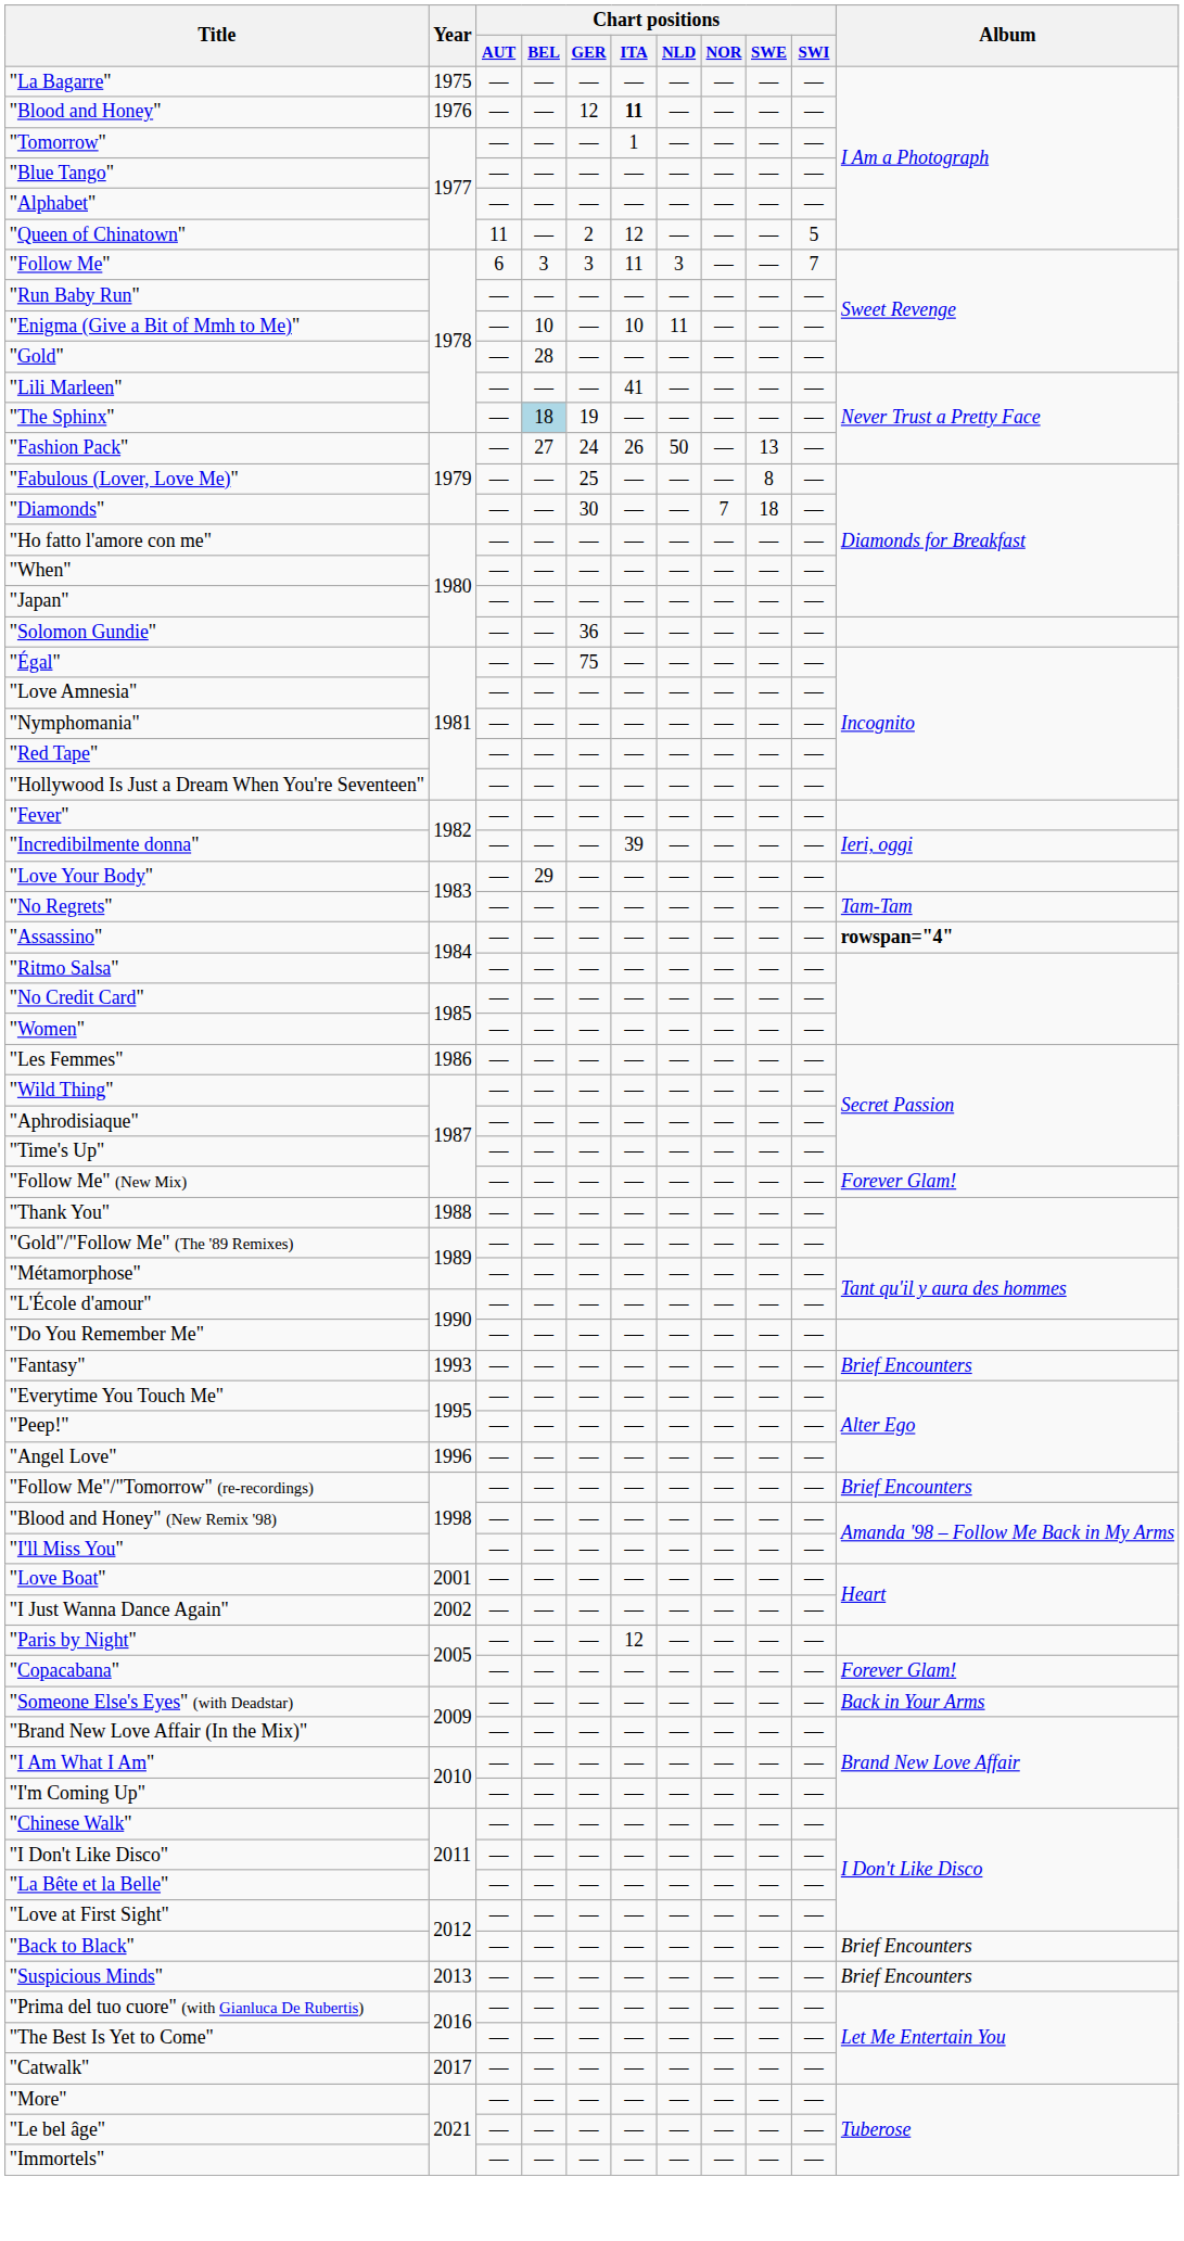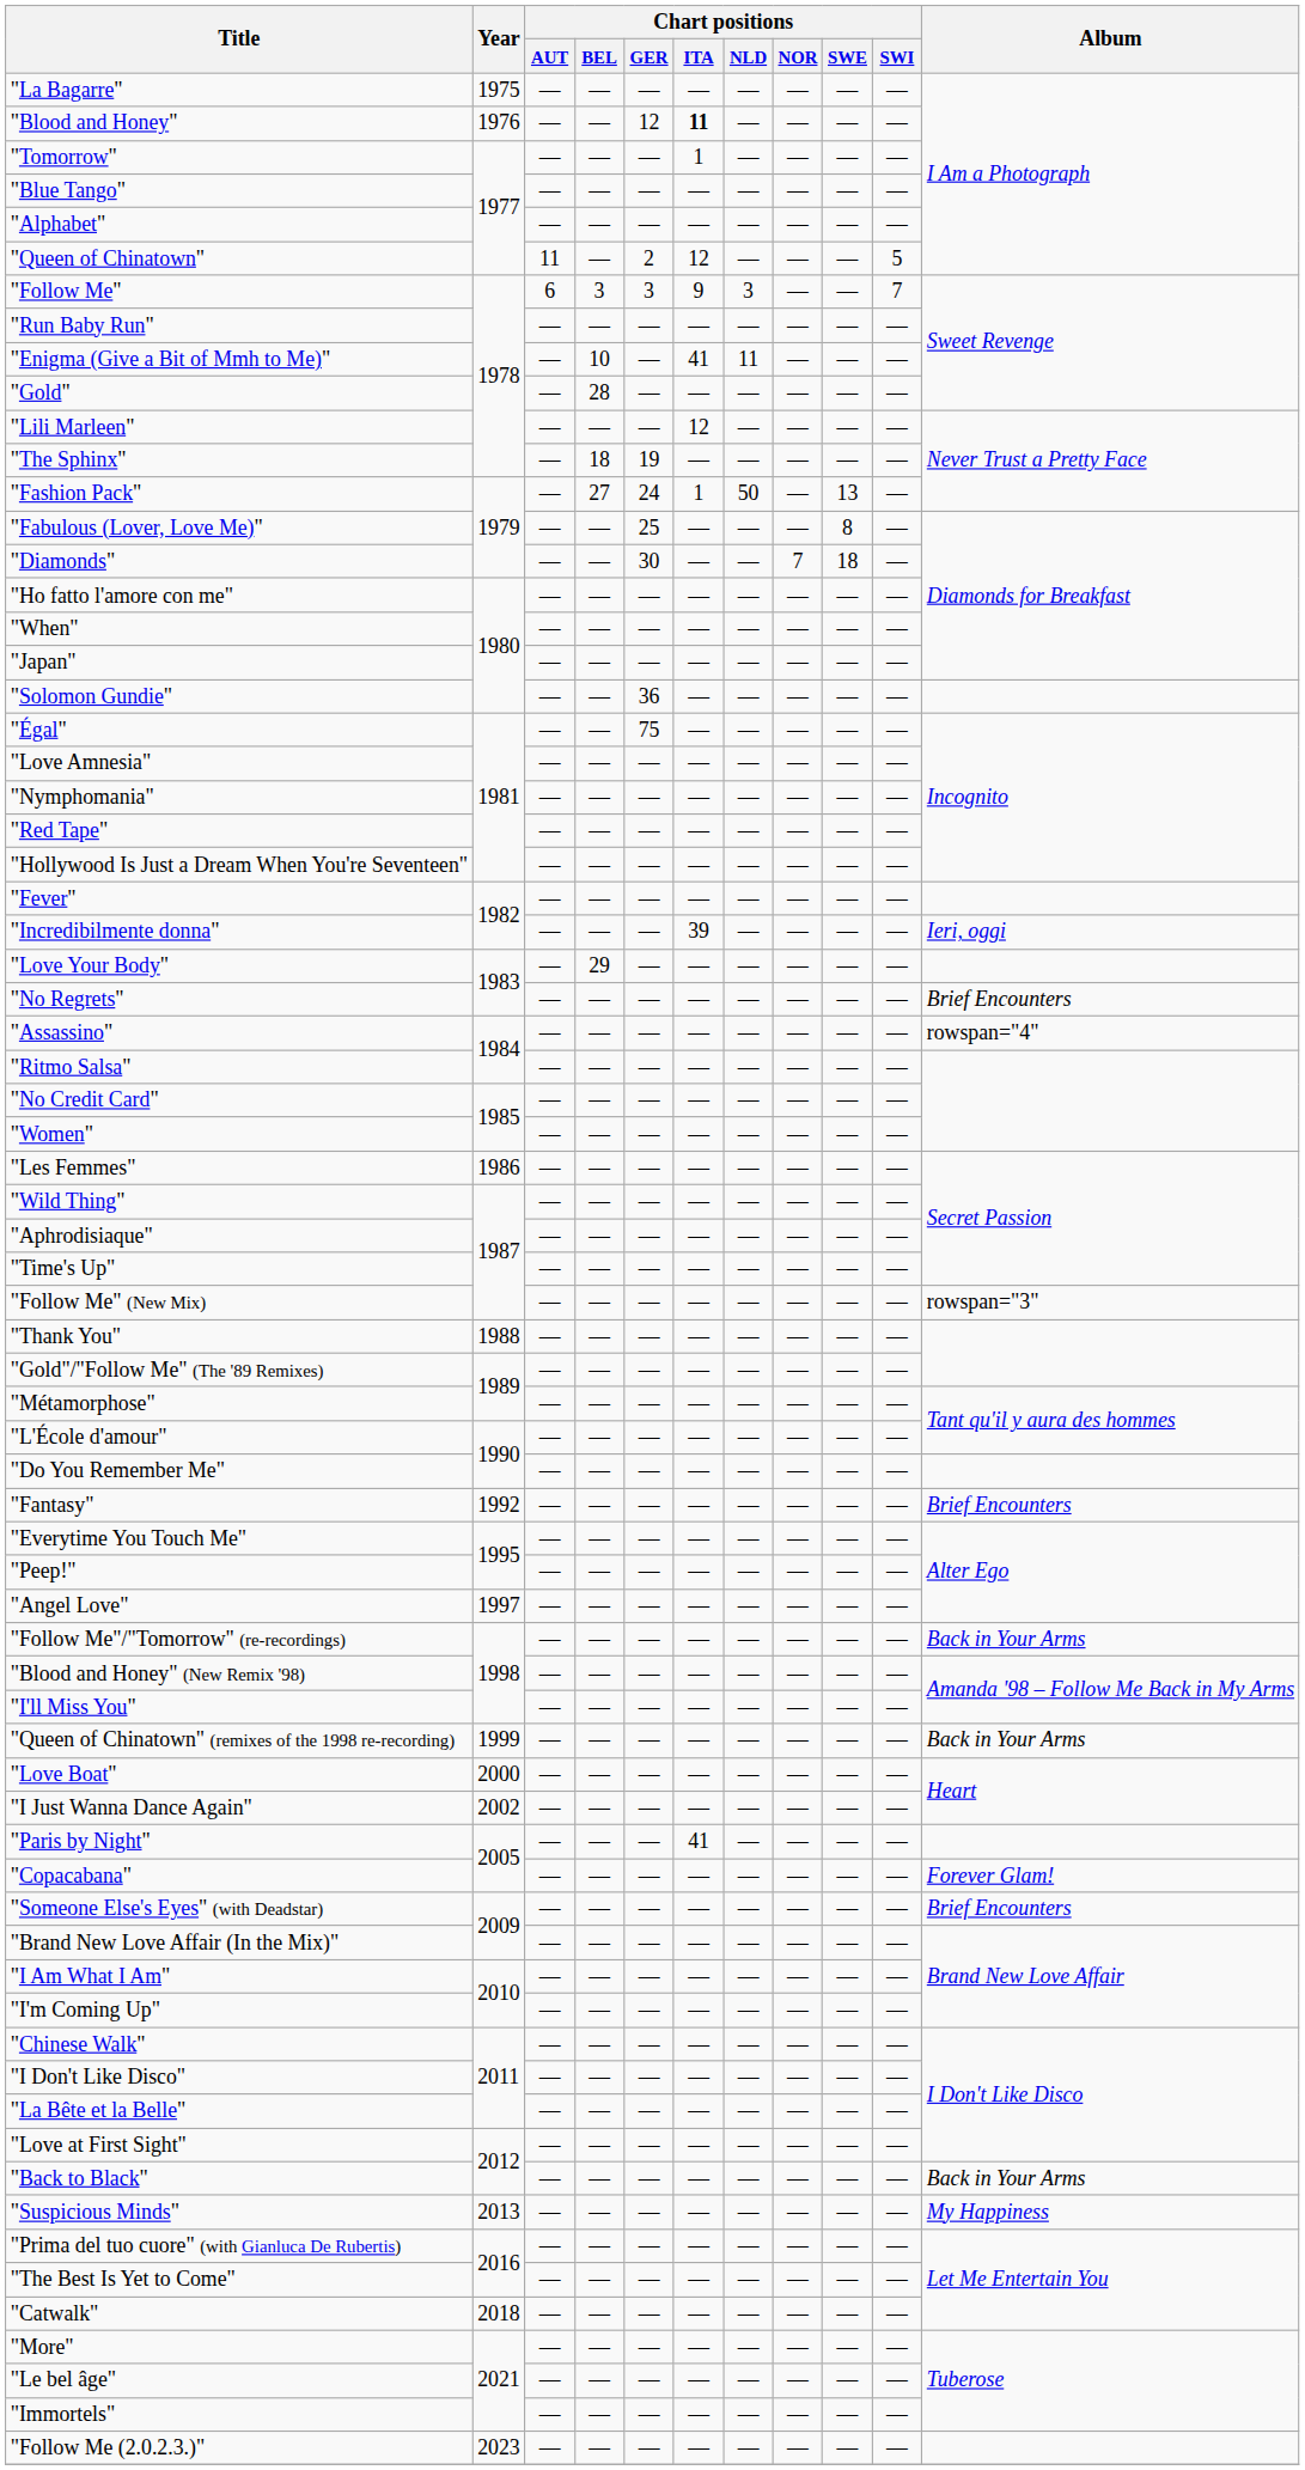"Follow Me" | Chart positions / ITA: 11 -> 9
"Enigma (Give a Bit of Mmh to Me)" | Chart positions / ITA: 10 -> 41
"Lili Marleen" | Chart positions / ITA: 41 -> 12
"The Sphinx" | Chart positions / BEL: lightblue background -> no background
"Fashion Pack" | Chart positions / ITA: 26 -> 1
"No Regrets" | Album: Tam-Tam -> Brief Encounters
"Assassino" | Album: bold -> normal
"Follow Me" (New Mix) | Album: Forever Glam! -> rowspan="3"
"Fantasy" | Year: 1993 -> 1992
"Angel Love" | Year: 1996 -> 1997
"Follow Me"/"Tomorrow" (re-recordings) | Album: Brief Encounters -> Back in Your Arms
+ row: "Queen of Chinatown" (remixes of the 1998 re-recording) | 1999 | — | — | — | — | — | — | — | — | Back in Your Arms
"Love Boat" | Year: 2001 -> 2000
"Paris by Night" | Chart positions / ITA: 12 -> 41
"Someone Else's Eyes" (with Deadstar) | Album: Back in Your Arms -> Brief Encounters
"Back to Black" | Album: Brief Encounters -> Back in Your Arms
"Suspicious Minds" | Album: Brief Encounters -> My Happiness
"Catwalk" | Year: 2017 -> 2018
+ row: "Follow Me (2.0.2.3.)" | 2023 | — | — | — | — | — | — | — | —
